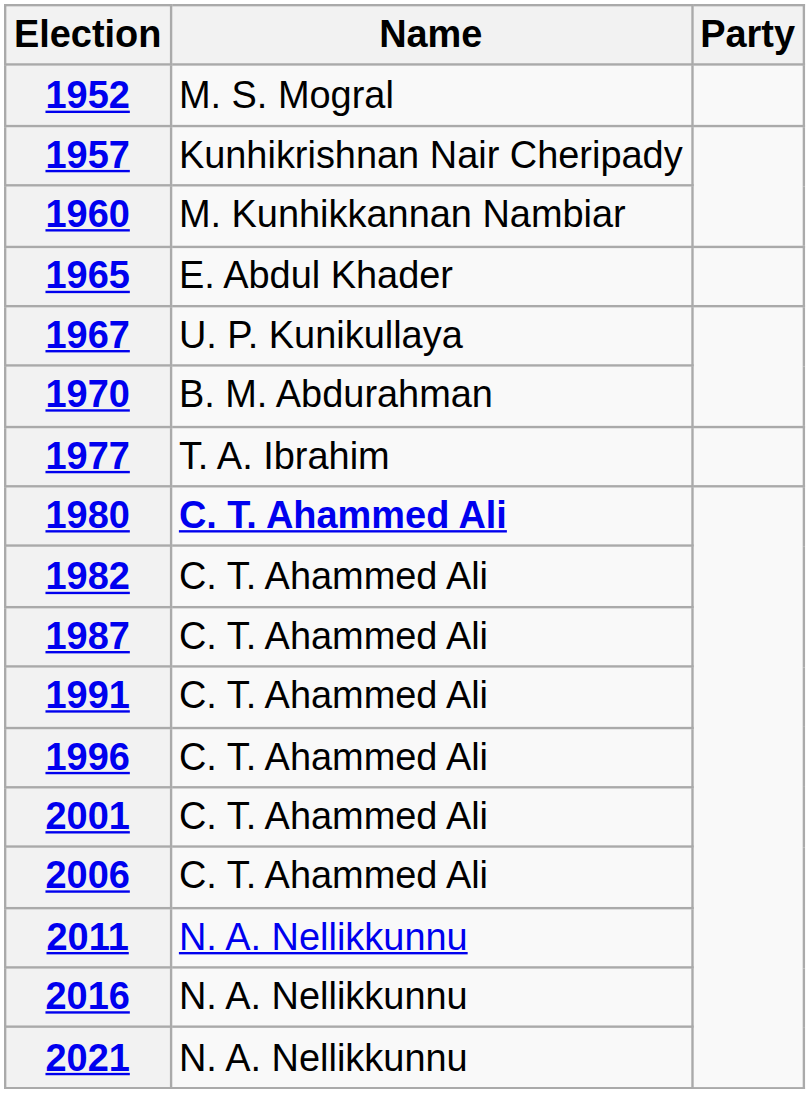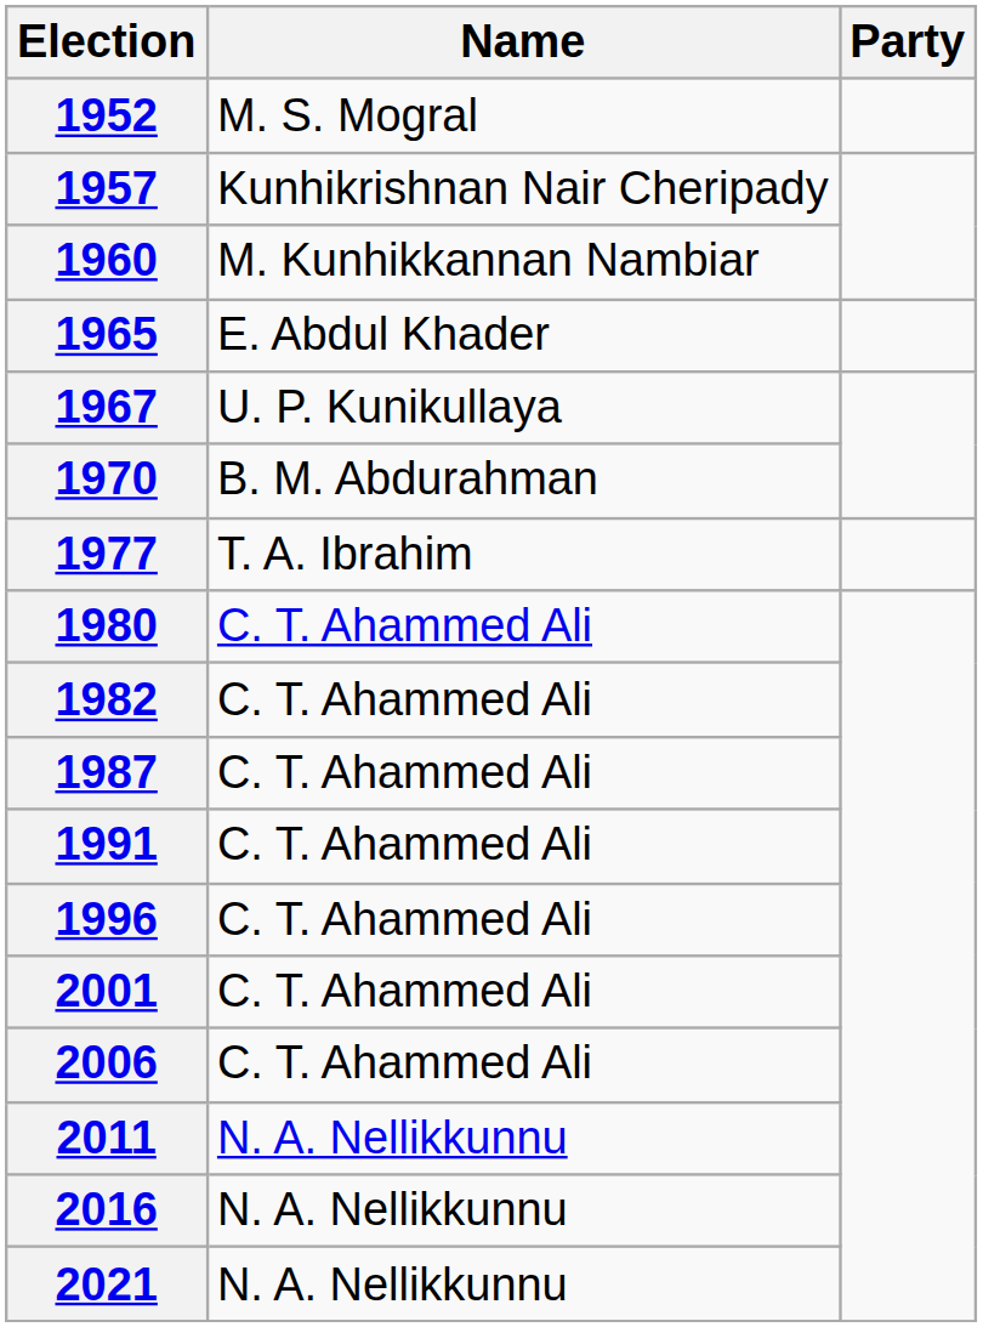1980 | Name: bold -> normal
